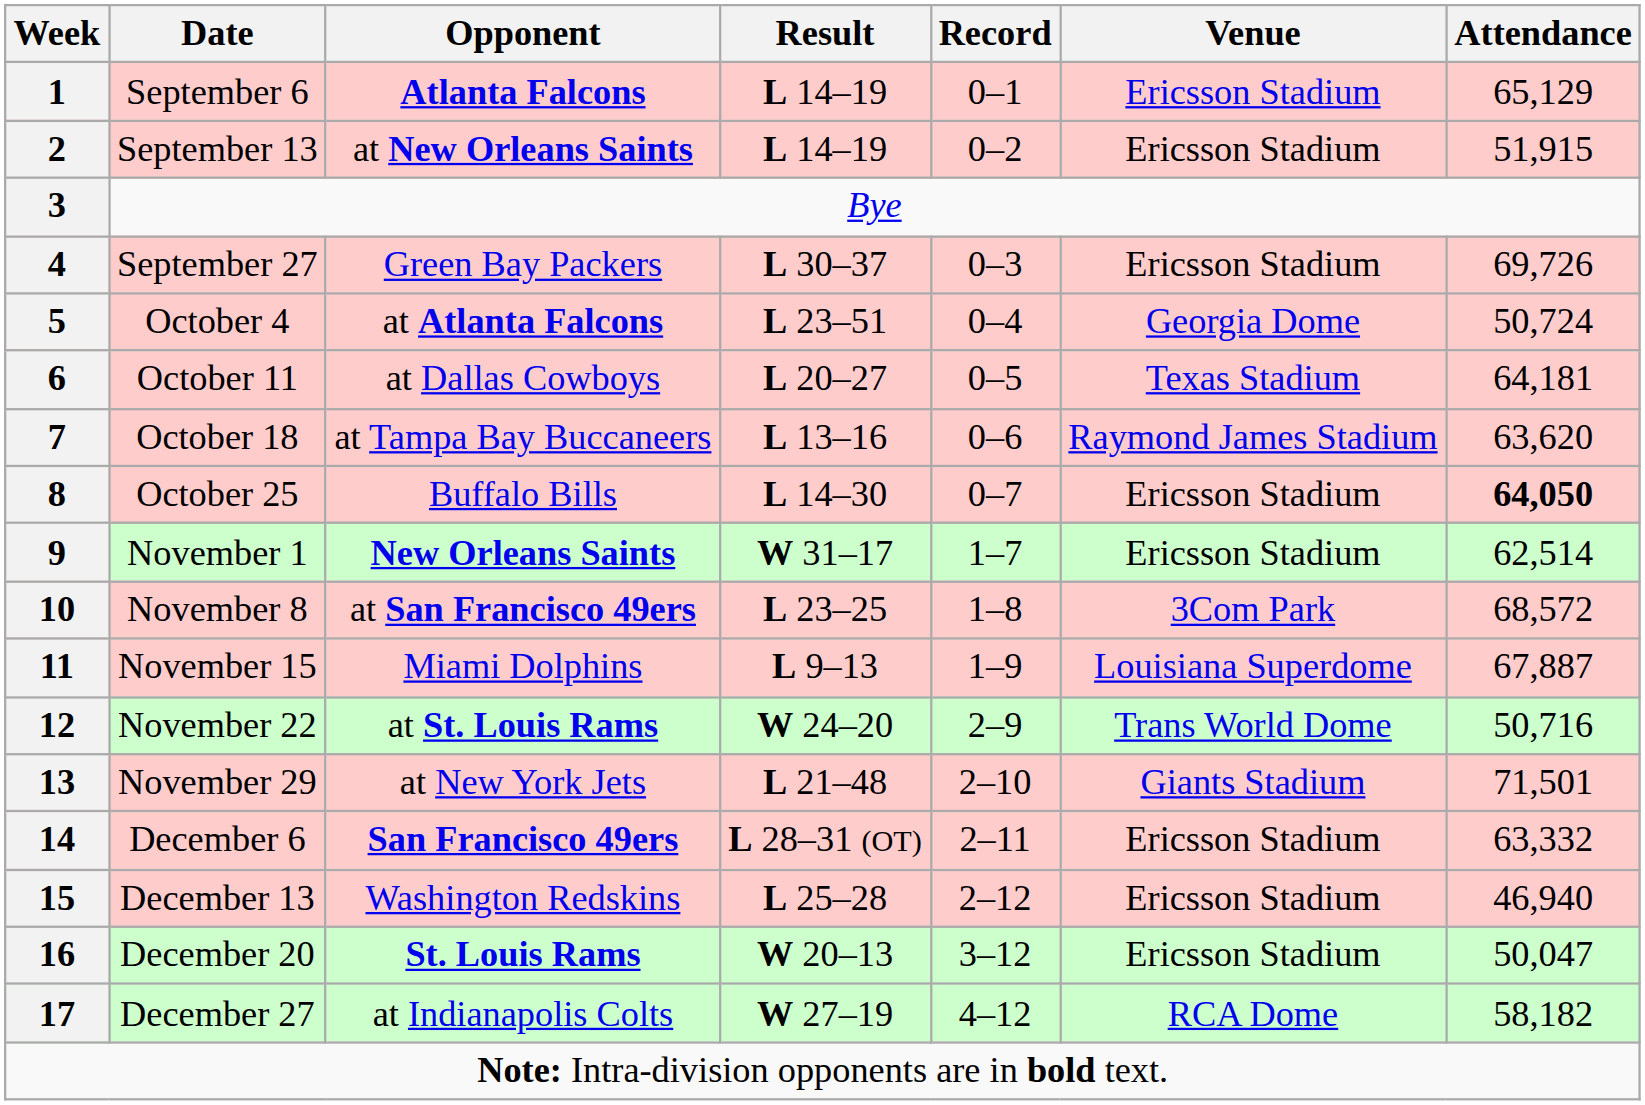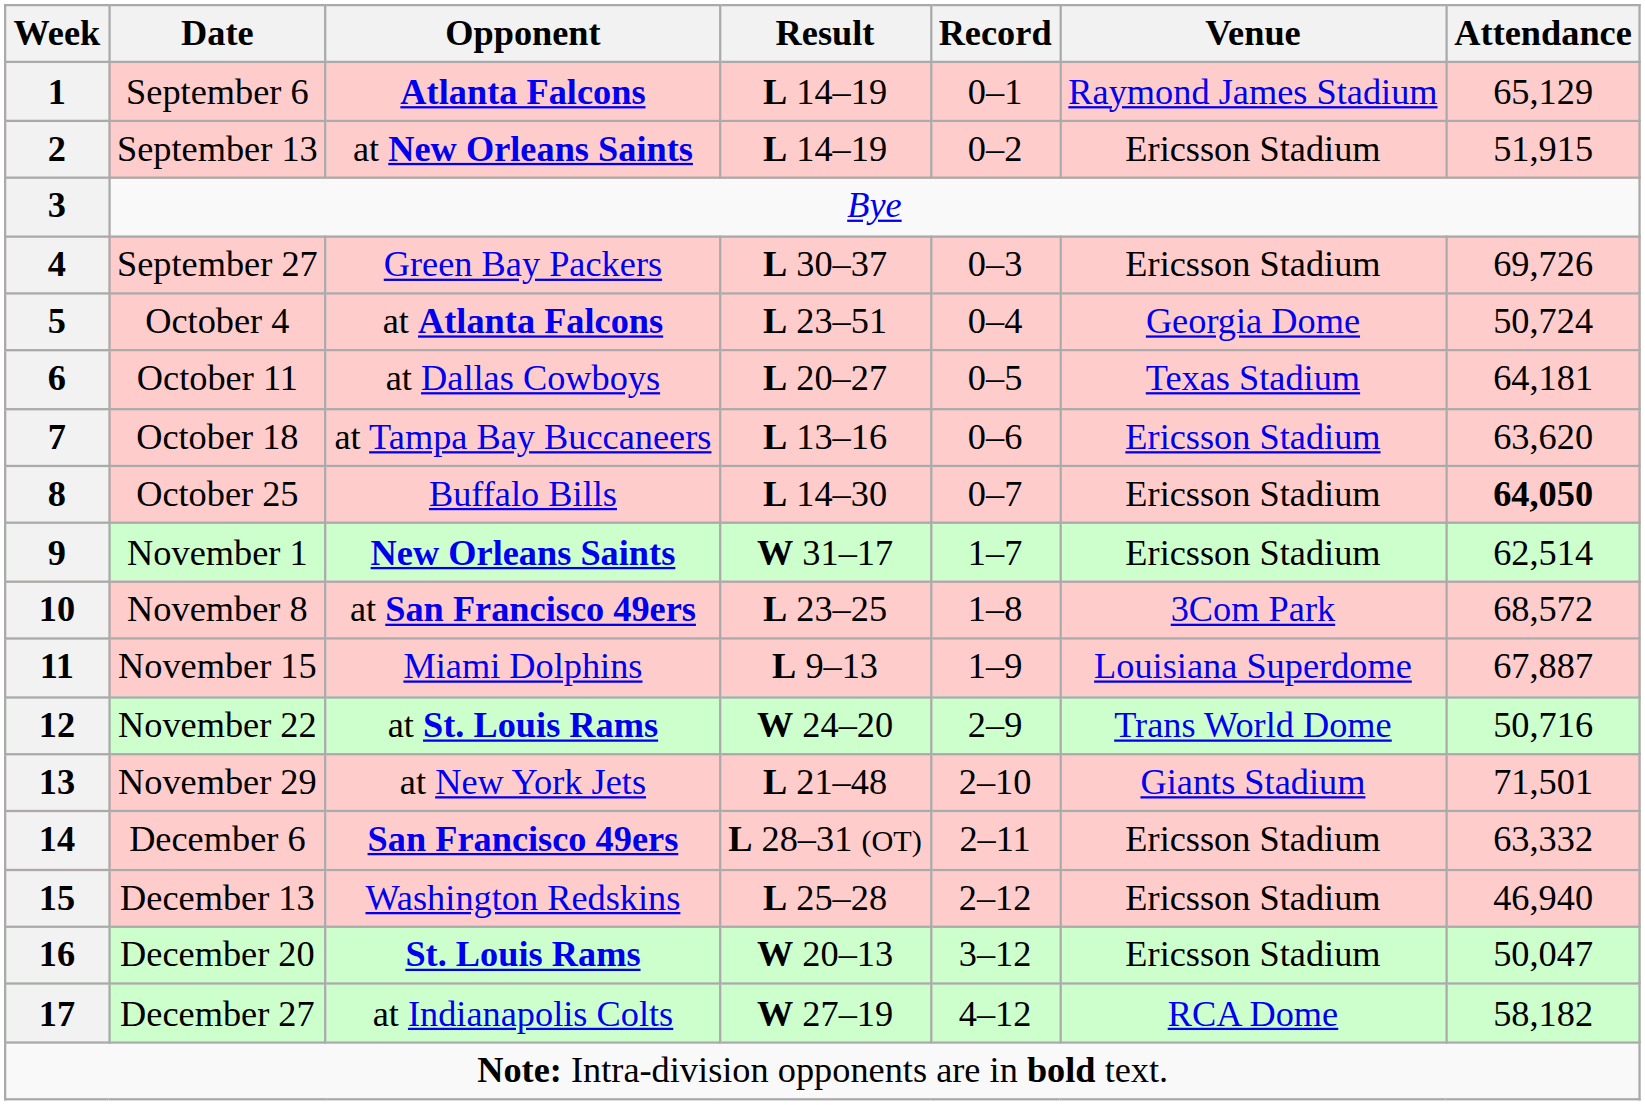1 | Venue: Ericsson Stadium -> Raymond James Stadium
7 | Venue: Raymond James Stadium -> Ericsson Stadium
